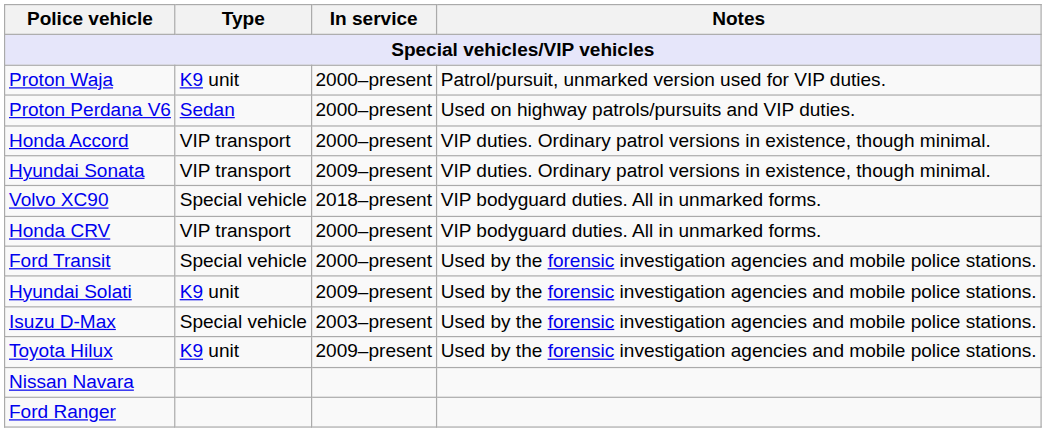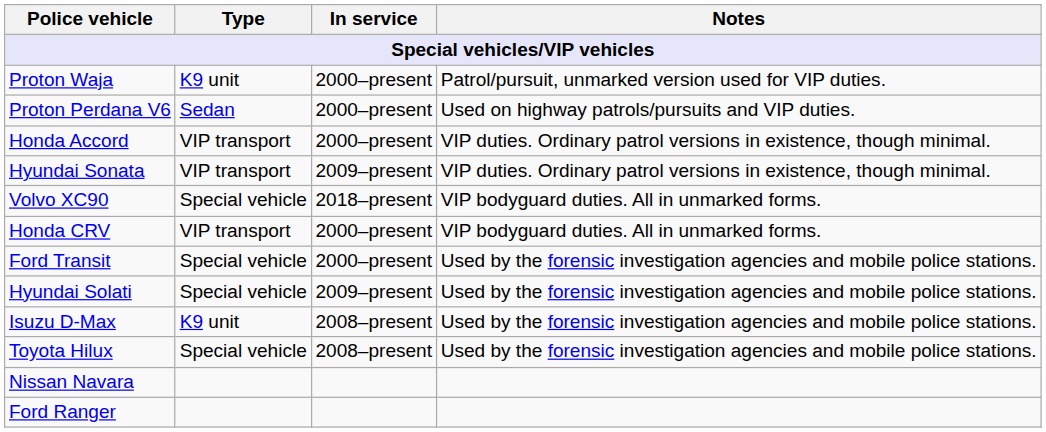Hyundai Solati | Type: K9 unit -> Special vehicle
Isuzu D-Max | Type: Special vehicle -> K9 unit
Isuzu D-Max | In service: 2003–present -> 2008–present
Toyota Hilux | Type: K9 unit -> Special vehicle
Toyota Hilux | In service: 2009–present -> 2008–present
